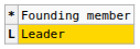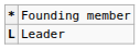L | column 2: gold background -> no background
